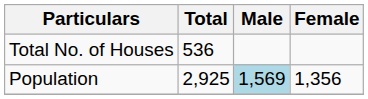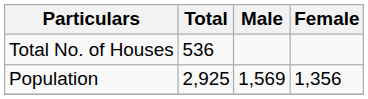Population | Male: lightblue background -> no background
